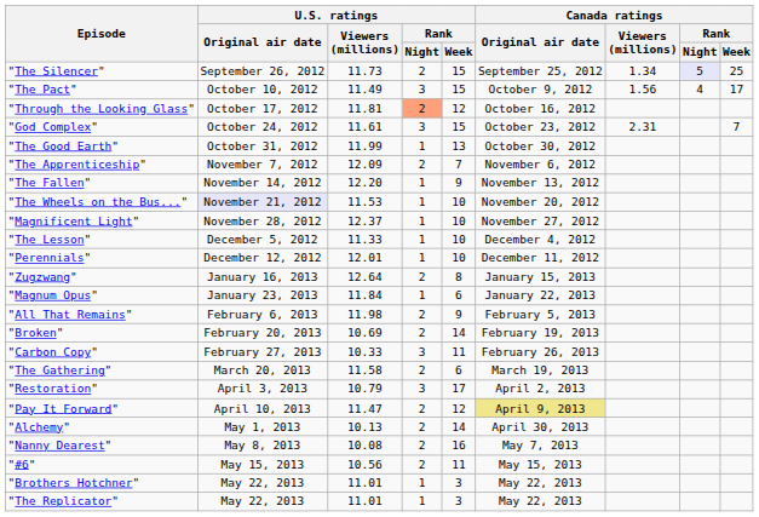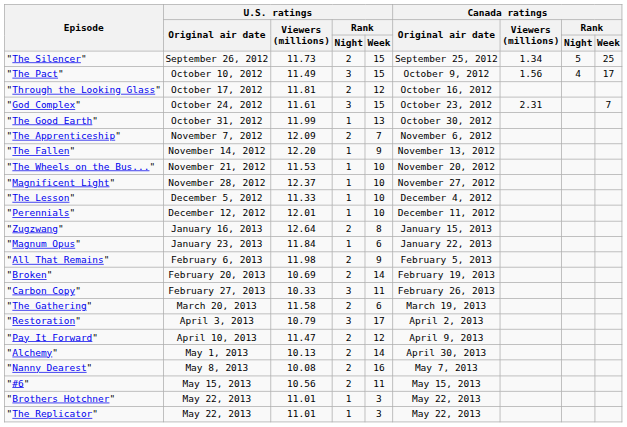"The Silencer" | Canada ratings / Rank / Night: lavender background -> no background
"Through the Looking Glass" | U.S. ratings / Rank / Night: lightsalmon background -> no background
"The Wheels on the Bus..." | U.S. ratings / Original air date: lavender background -> no background
"Pay It Forward" | Canada ratings / Original air date: khaki background -> no background
